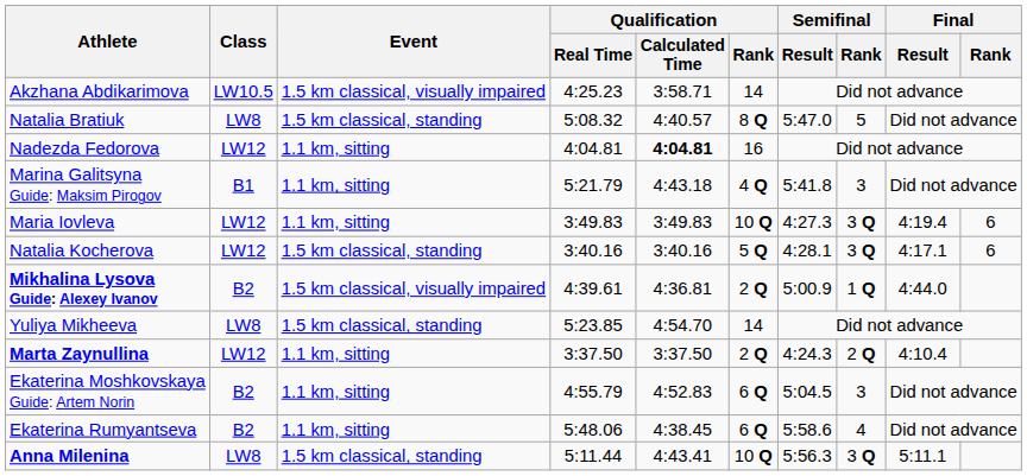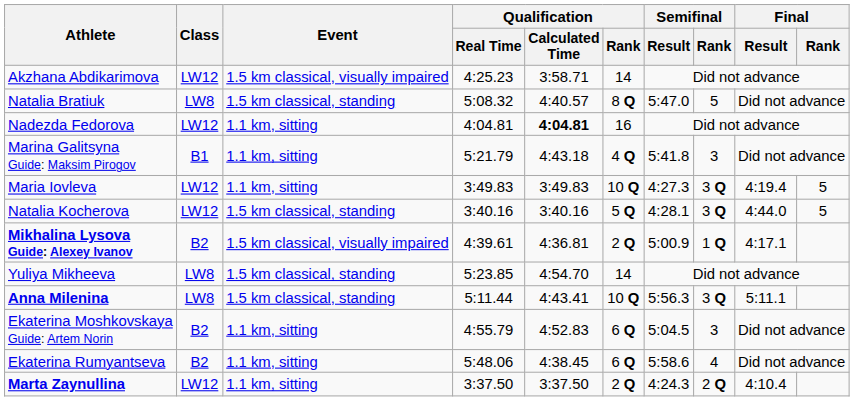Akzhana Abdikarimova | Class: LW10.5 -> LW12
Maria Iovleva | Final / Rank: 6 -> 5
Natalia Kocherova | Final / Result: 4:17.1 -> 4:44.0
Natalia Kocherova | Final / Rank: 6 -> 5
Mikhalina Lysova Guide: Alexey Ivanov | Final / Result: 4:44.0 -> 4:17.1
rows swapped: Anna Milenina <-> Marta Zaynullina
